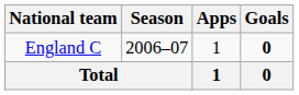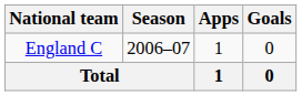England C | Goals: bold -> normal
